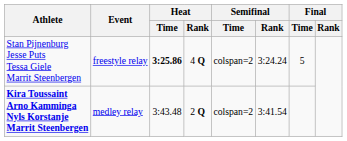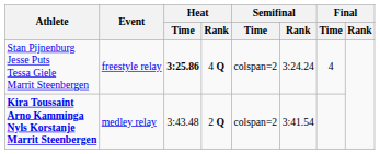Stan Pijnenburg Jesse Puts Tessa Giele Marrit Steenbergen | Final / Time: 5 -> 4
